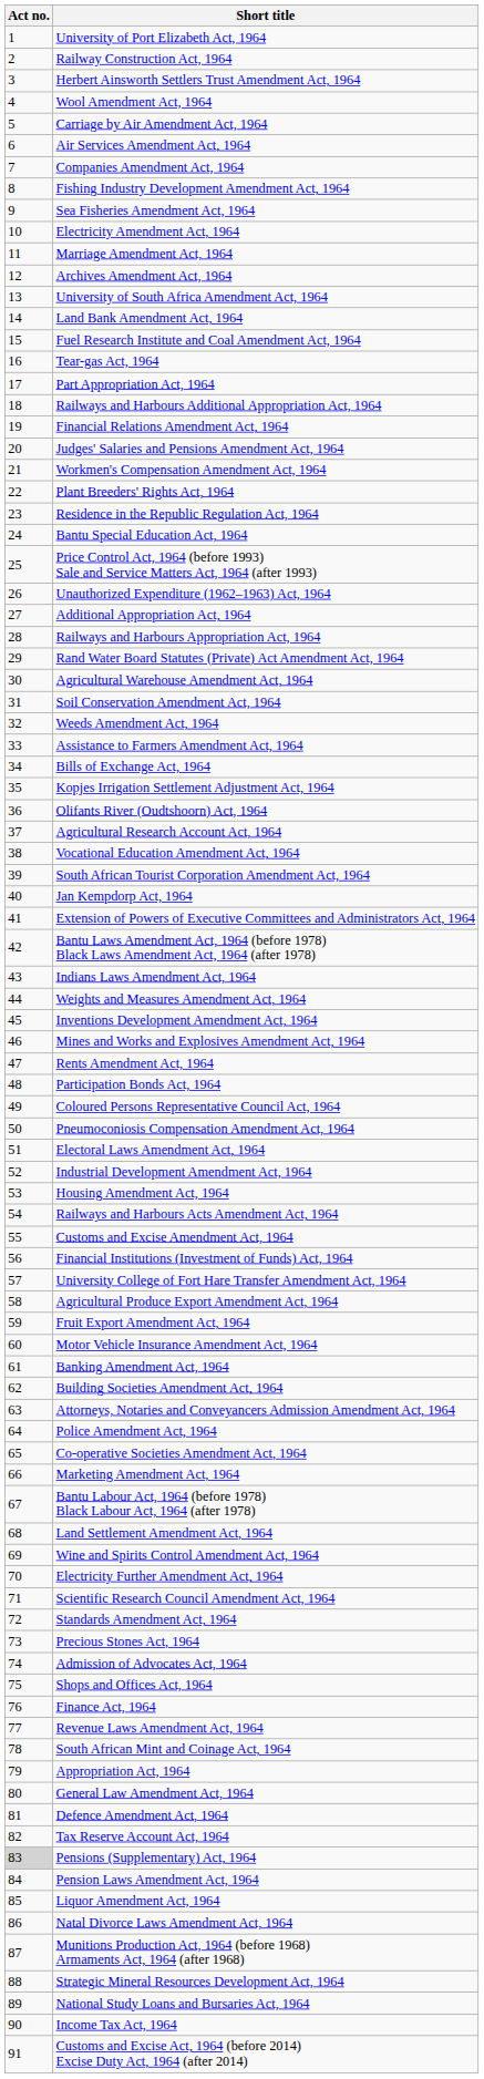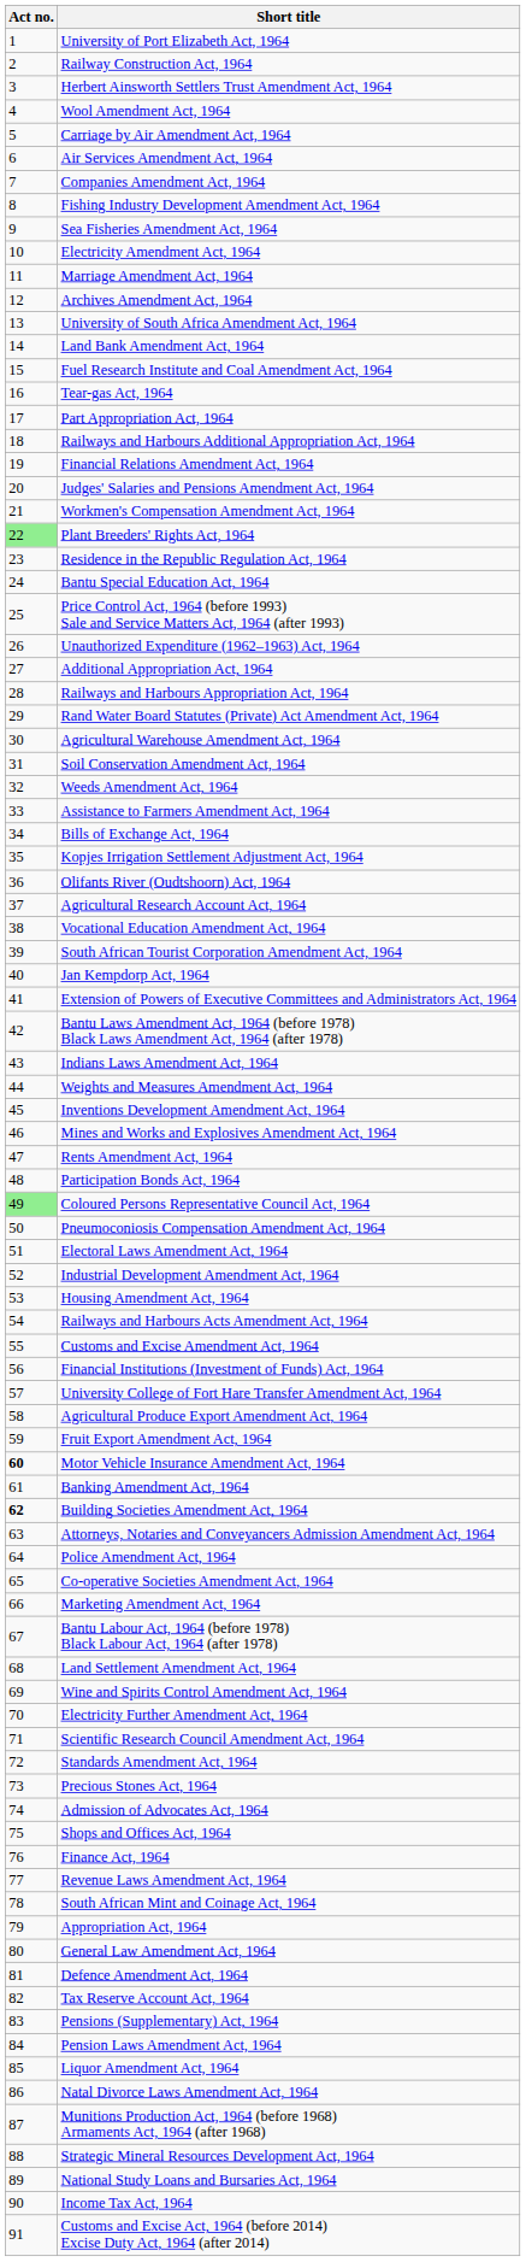Plant Breeders' Rights Act, 1964 | Act no.: no background -> lightgreen background
Coloured Persons Representative Council Act, 1964 | Act no.: no background -> lightgreen background
Motor Vehicle Insurance Amendment Act, 1964 | Act no.: normal -> bold
Building Societies Amendment Act, 1964 | Act no.: normal -> bold
Pensions (Supplementary) Act, 1964 | Act no.: lightgrey background -> no background
